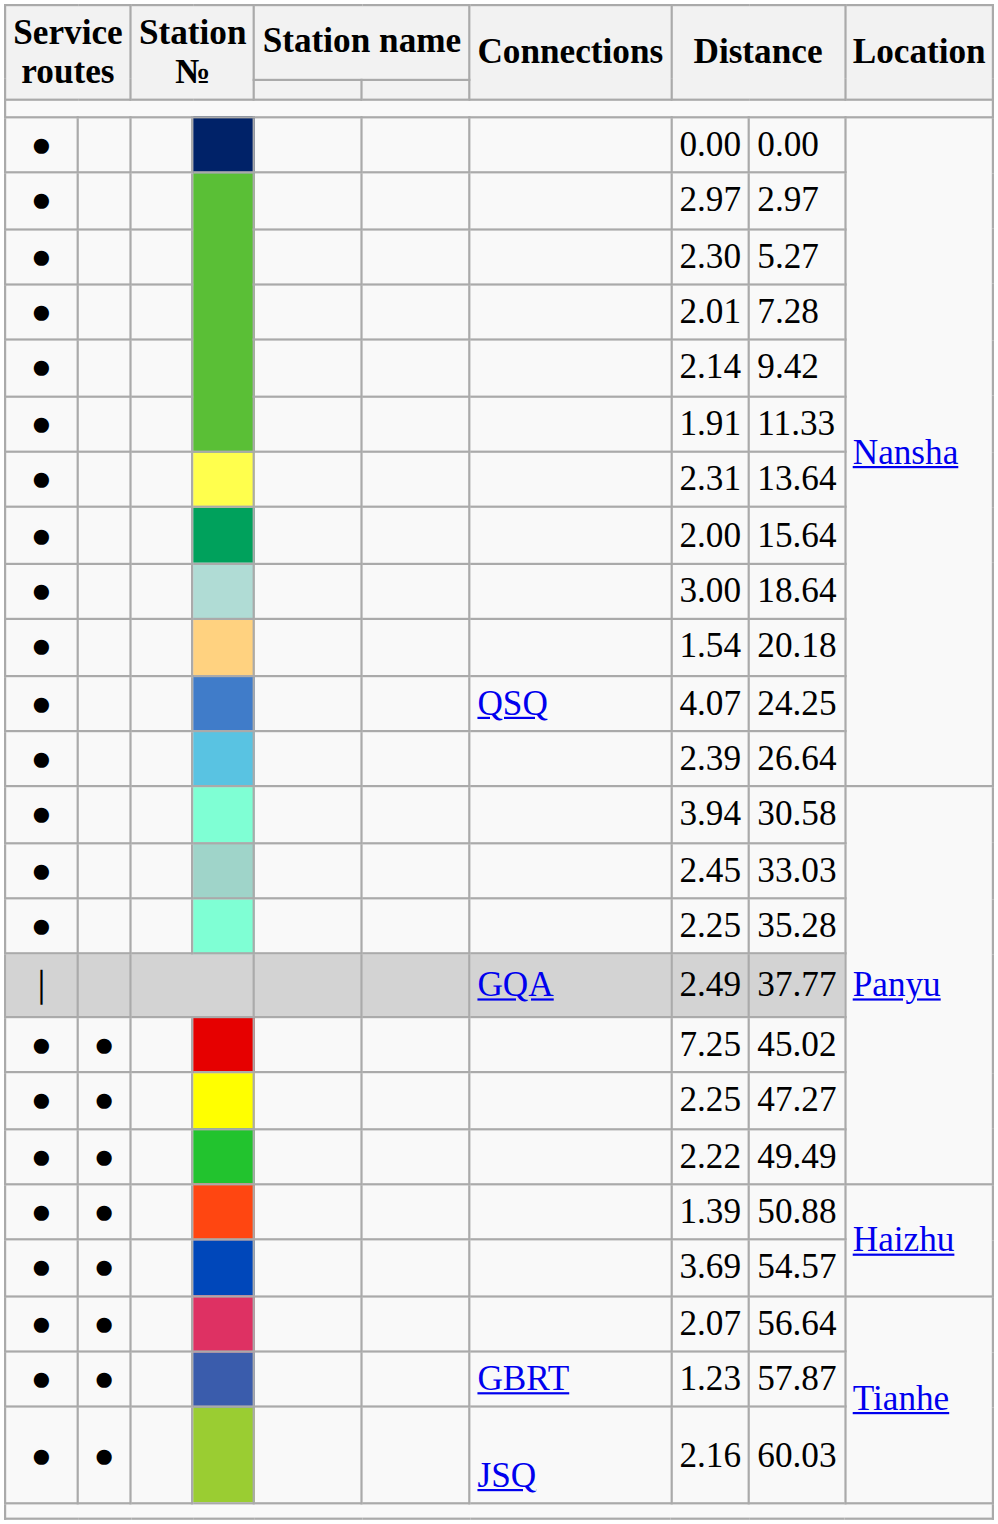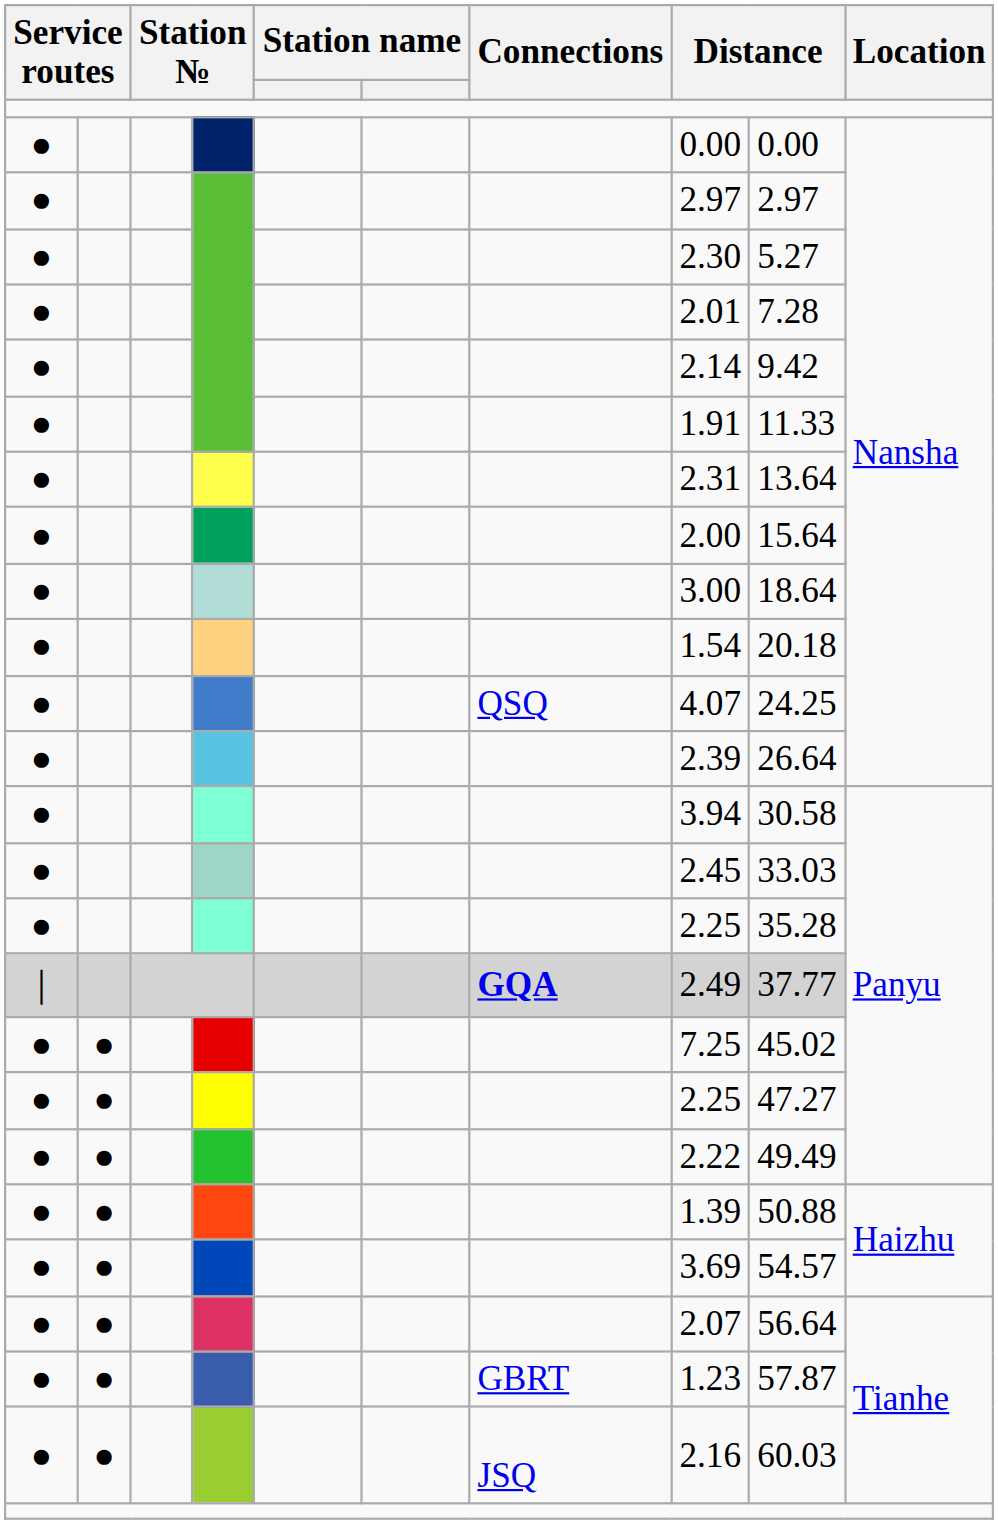｜ | Connections: normal -> bold
